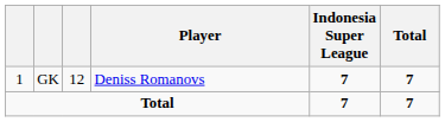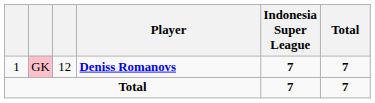1 | column 2: no background -> pink background
1 | Player: normal -> bold
